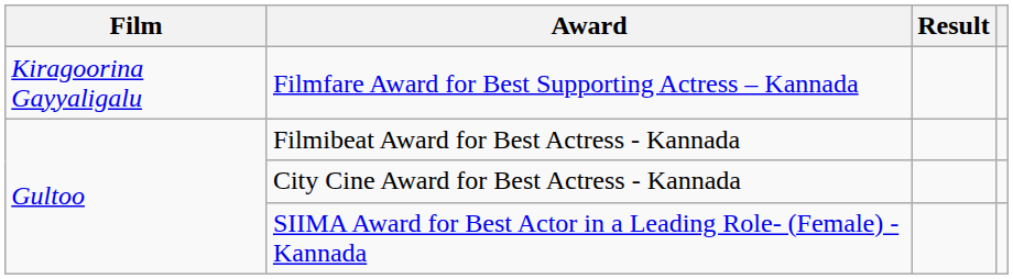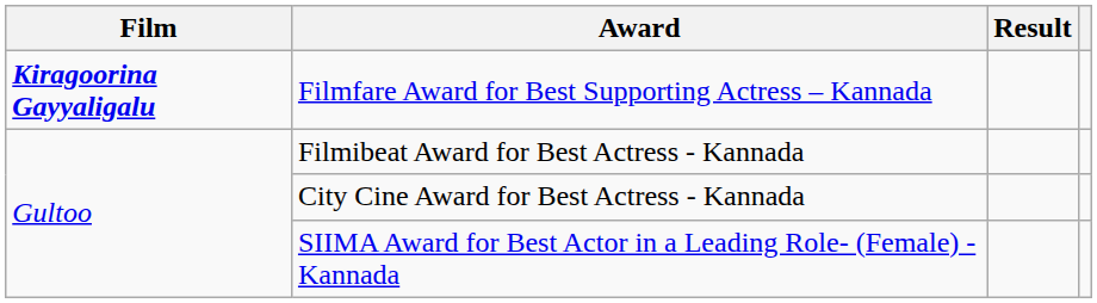Filmfare Award for Best Supporting Actress – Kannada | Film: normal -> bold
